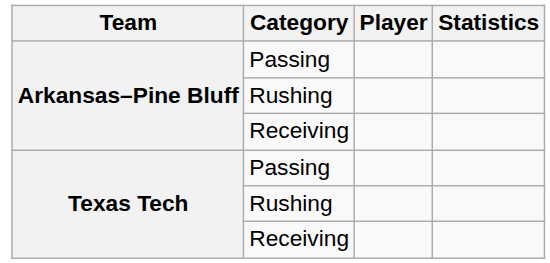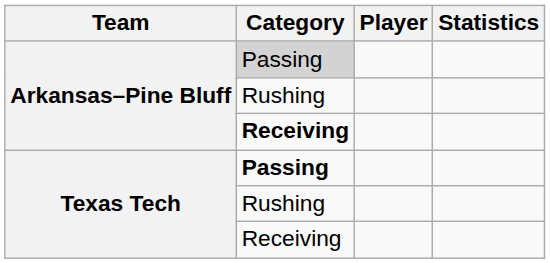Arkansas–Pine Bluff / Passing | Category: no background -> lightgrey background
Arkansas–Pine Bluff / Receiving | Category: normal -> bold
Texas Tech / Passing | Category: normal -> bold
